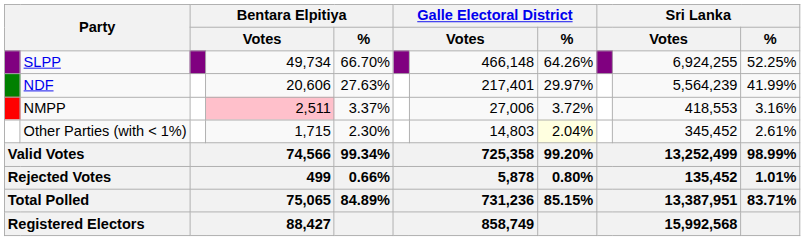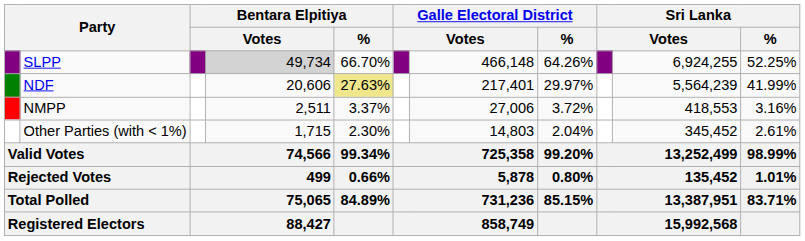SLPP | column 4: no background -> lightgrey background
NDF | Bentara Elpitiya / %: no background -> khaki background
NMPP | column 4: pink background -> no background
Other Parties (with < 1%) | Galle Electoral District / %: lightyellow background -> no background
